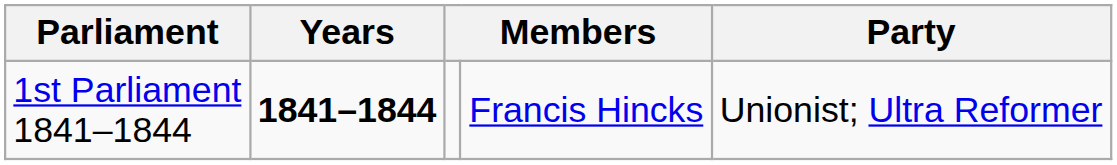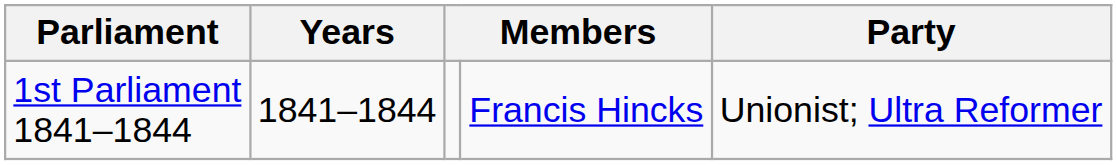1st Parliament 1841–1844 | Years: bold -> normal
